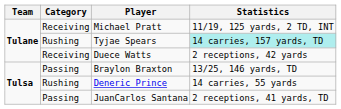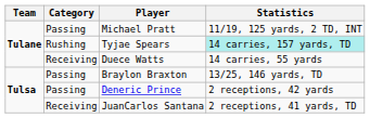Michael Pratt | Category: Receiving -> Passing
Duece Watts | Statistics: 2 receptions, 42 yards -> 14 carries, 55 yards
Deneric Prince | Category: Rushing -> Passing
Deneric Prince | Statistics: 14 carries, 55 yards -> 2 receptions, 42 yards
JuanCarlos Santana | Category: Passing -> Receiving
